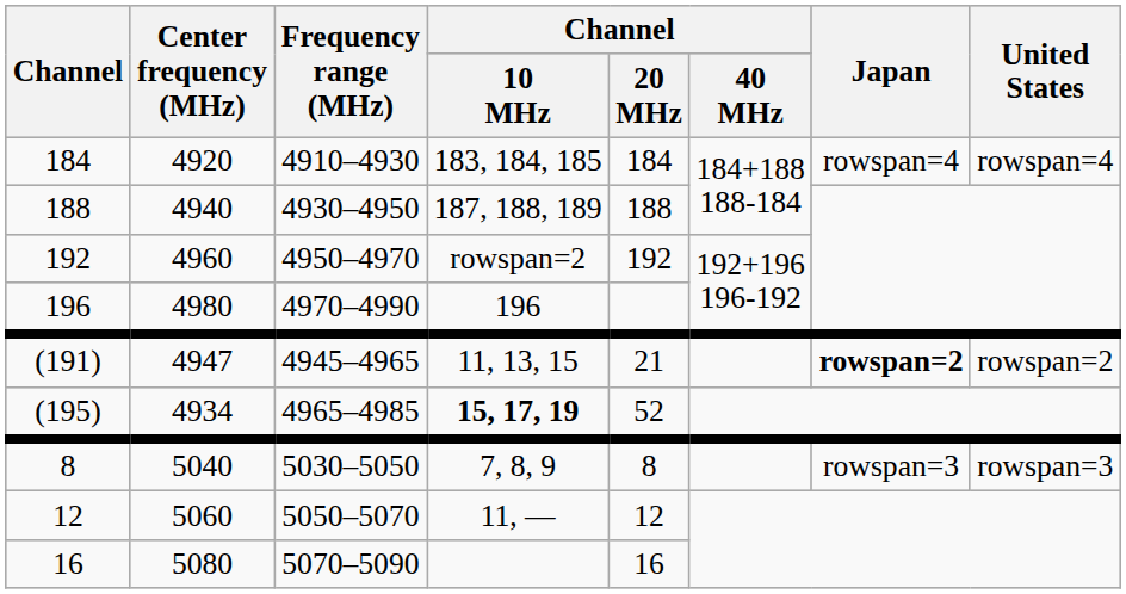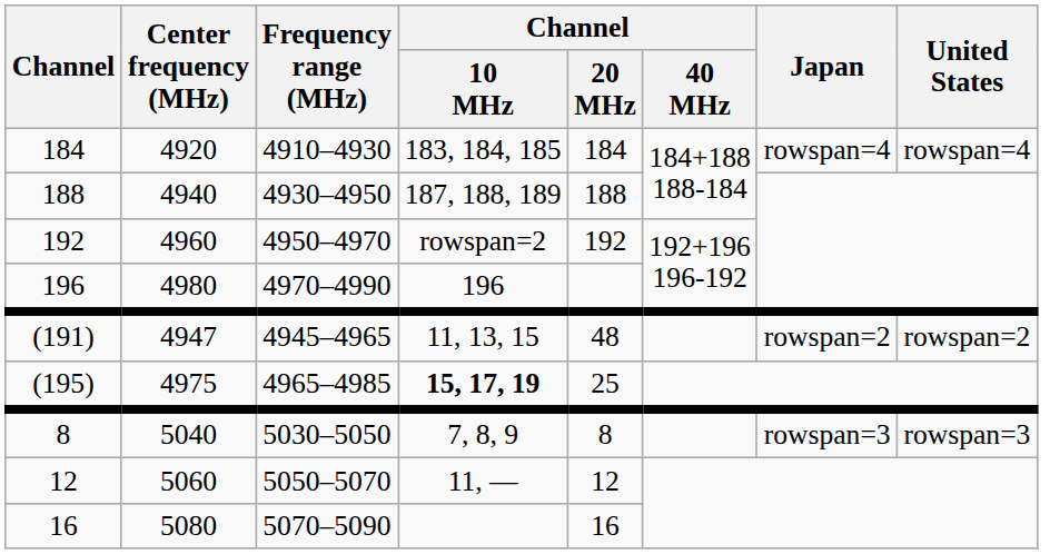(191) | Channel / 20 MHz: 21 -> 48
(191) | Japan: bold -> normal
(195) | Center frequency (MHz): 4934 -> 4975
(195) | Channel / 20 MHz: 52 -> 25
